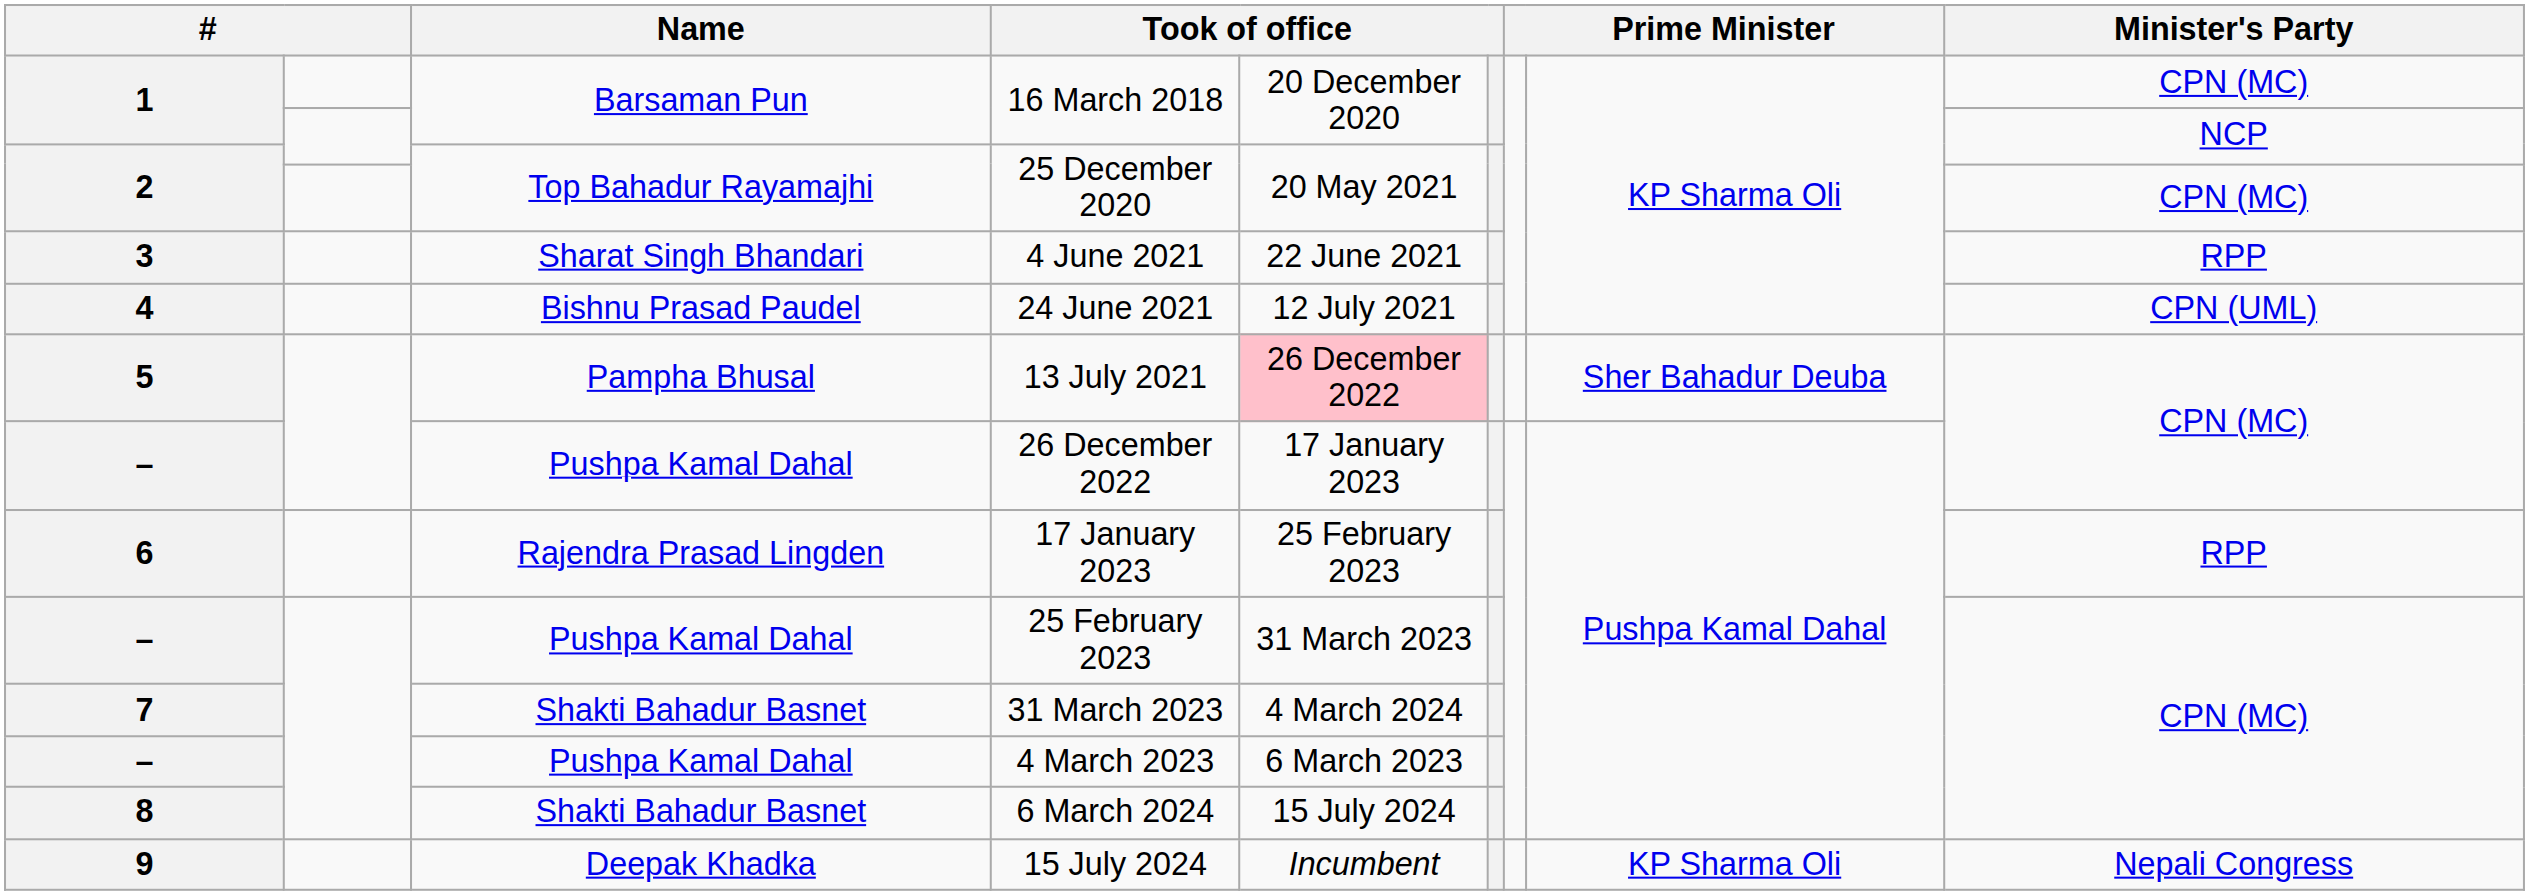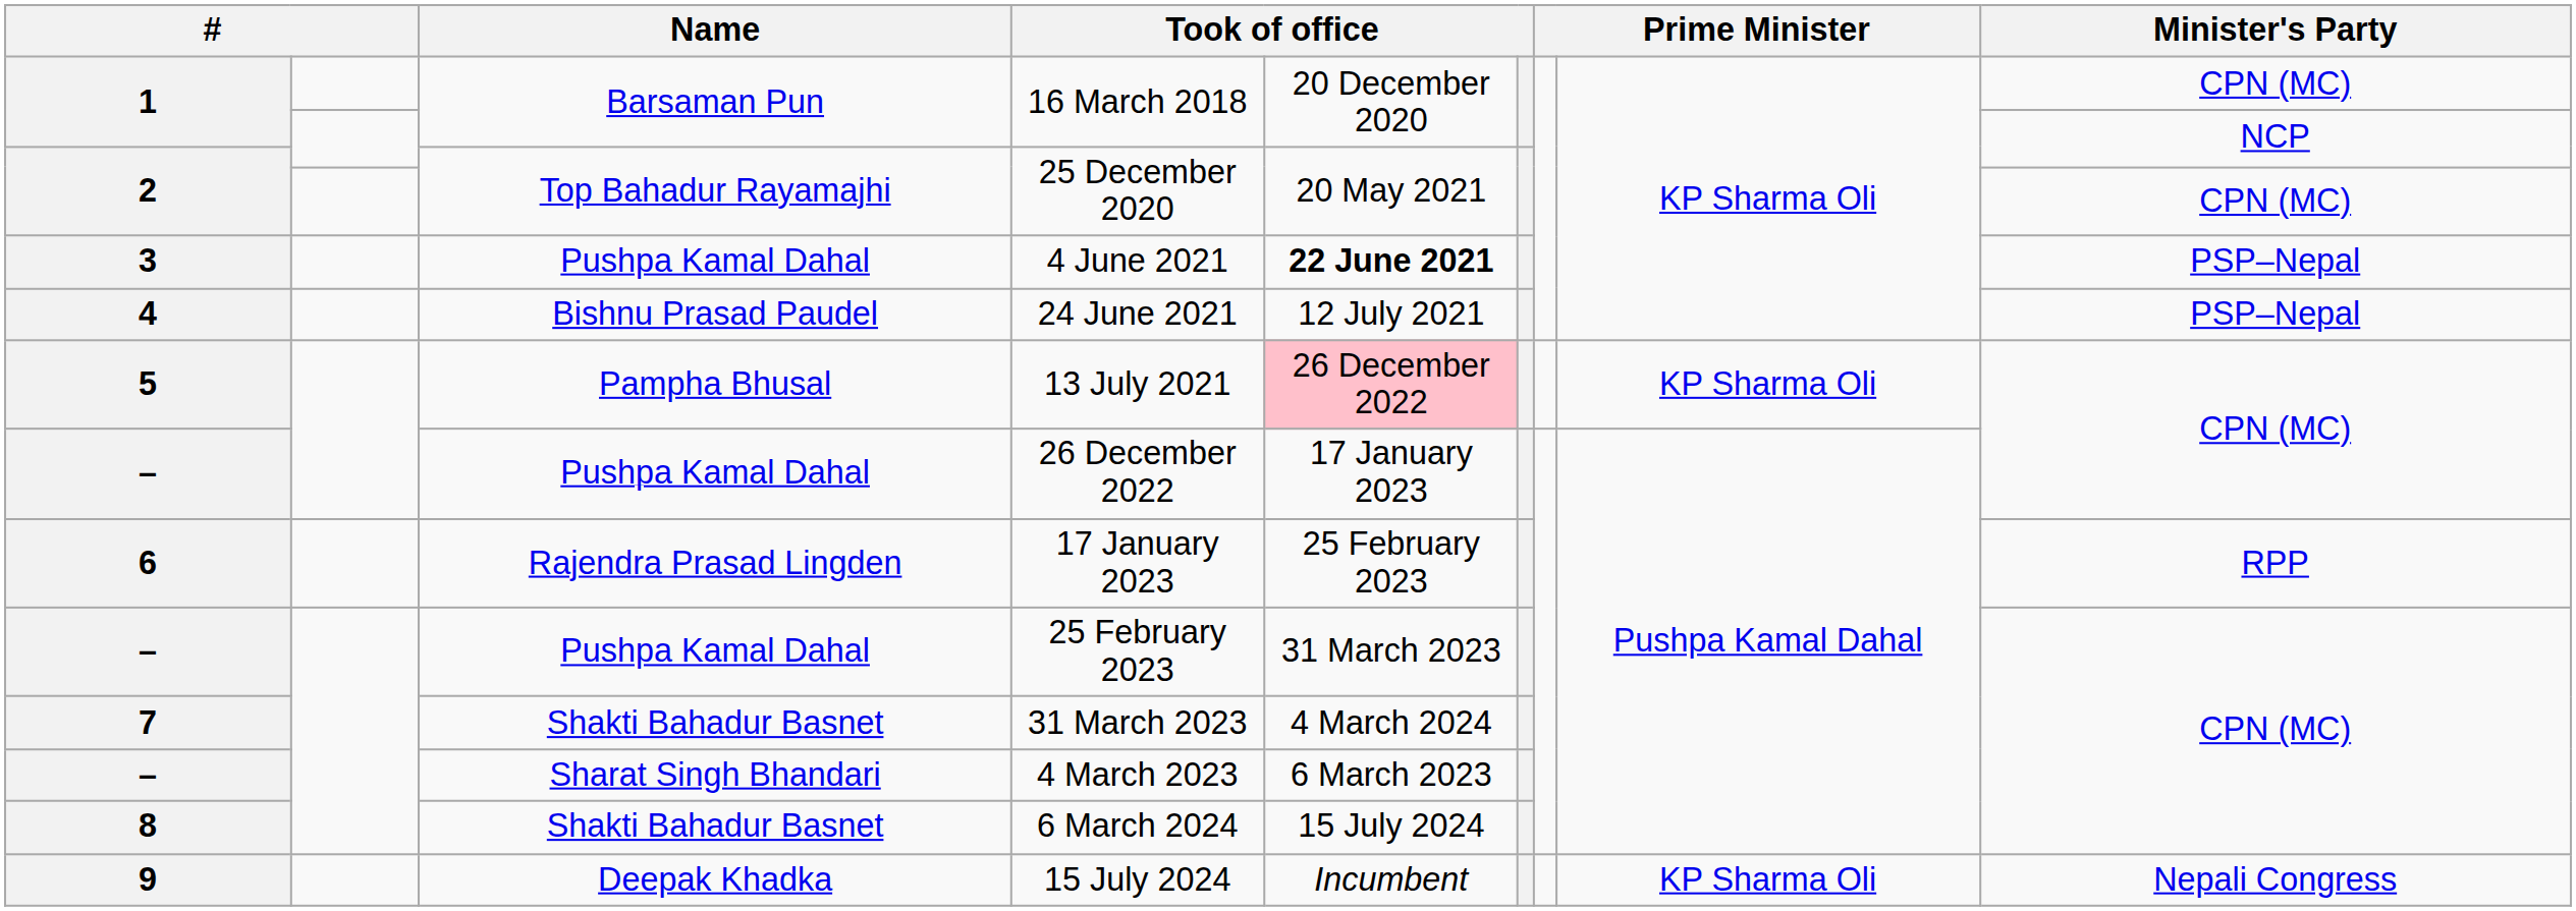4 June 2021 | Name: Sharat Singh Bhandari -> Pushpa Kamal Dahal
4 June 2021 | column 5: normal -> bold
4 June 2021 | Minister's Party: RPP -> PSP–Nepal
24 June 2021 | Minister's Party: CPN (UML) -> PSP–Nepal
13 July 2021 | column 8: Sher Bahadur Deuba -> KP Sharma Oli
4 March 2023 | Name: Pushpa Kamal Dahal -> Sharat Singh Bhandari
